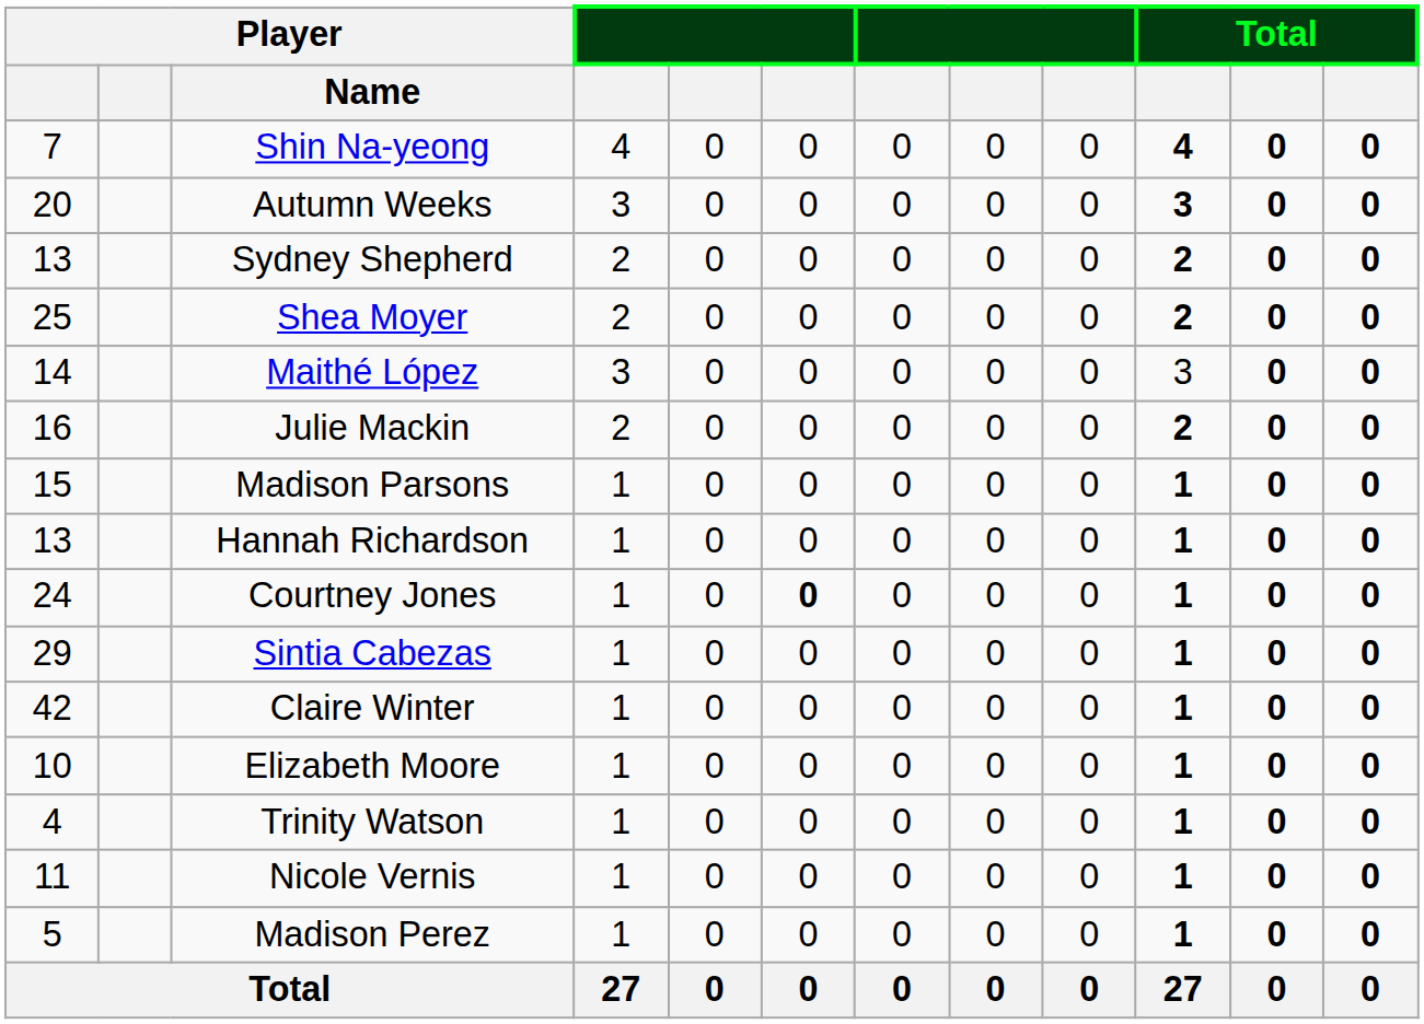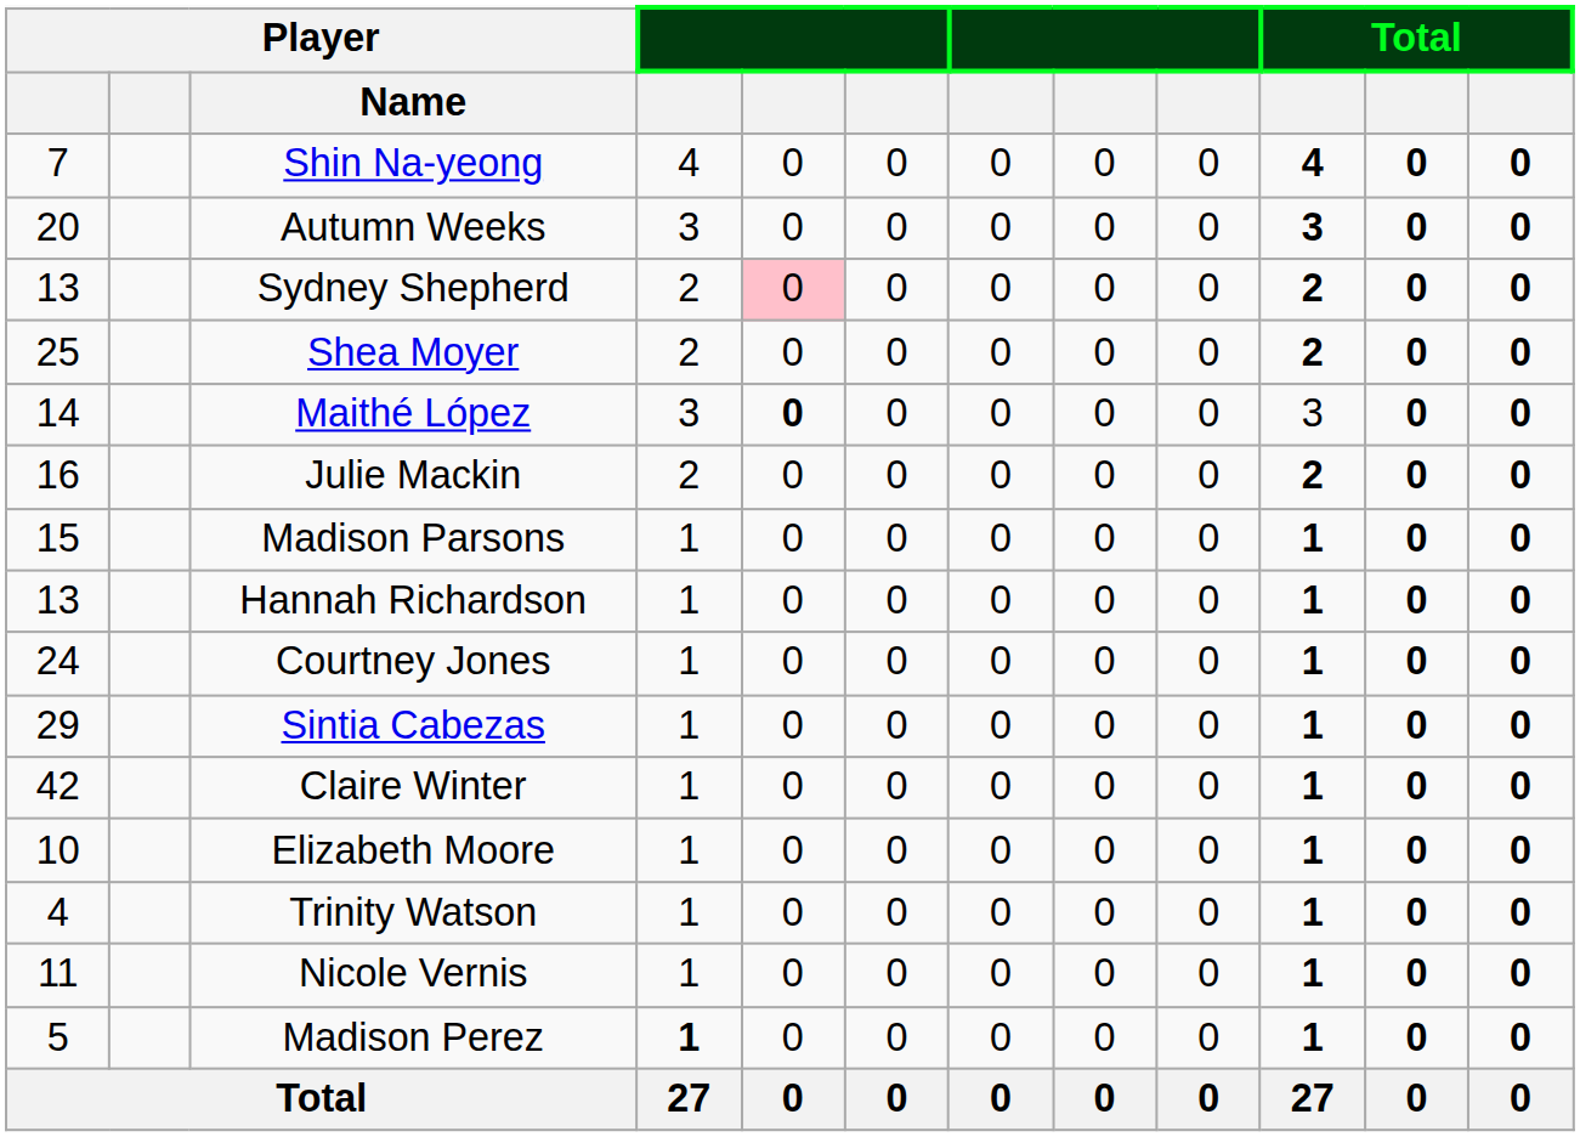Sydney Shepherd | column 5: no background -> pink background
Maithé López | column 5: normal -> bold
Courtney Jones | column 6: bold -> normal
Madison Perez | column 4: normal -> bold
